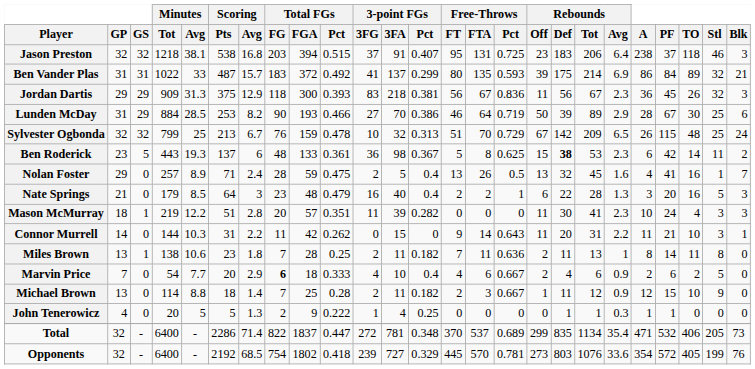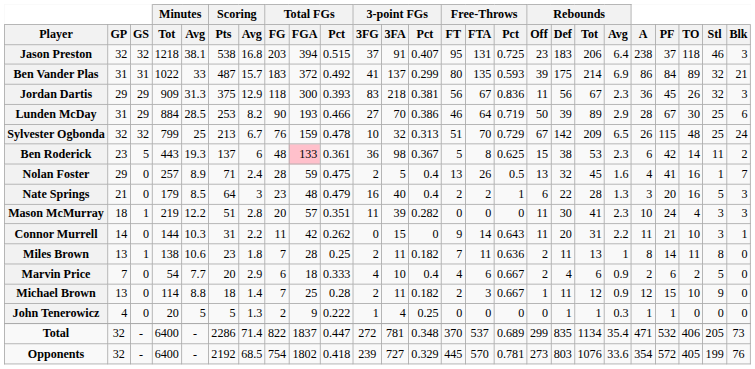Ben Roderick | Total FGs / FGA: no background -> pink background
Ben Roderick | Rebounds / Def: bold -> normal
Marvin Price | Total FGs / FG: bold -> normal
